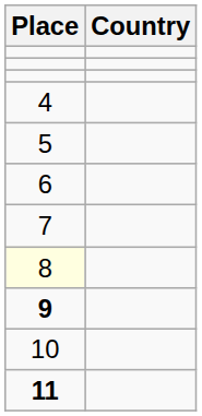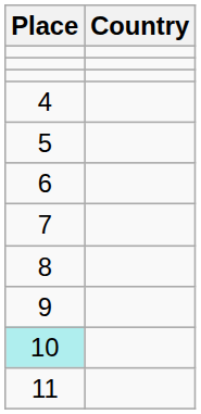row 9 | Place: lightyellow background -> no background
row 10 | Place: bold -> normal
row 11 | Place: no background -> paleturquoise background
row 12 | Place: bold -> normal
